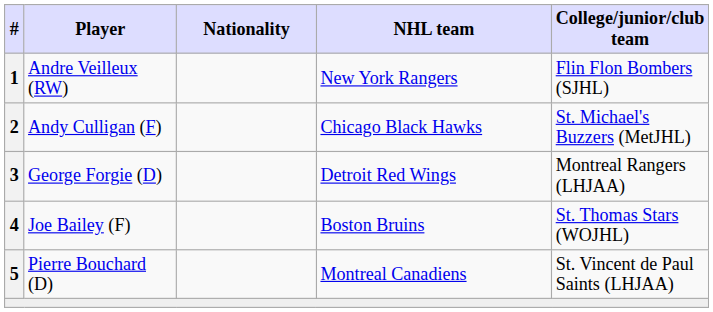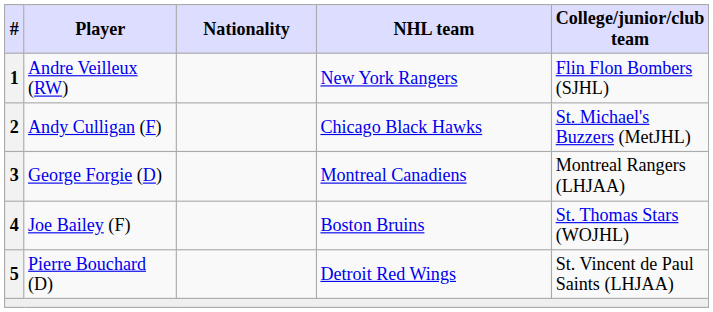George Forgie (D) | NHL team: Detroit Red Wings -> Montreal Canadiens
Pierre Bouchard (D) | NHL team: Montreal Canadiens -> Detroit Red Wings
